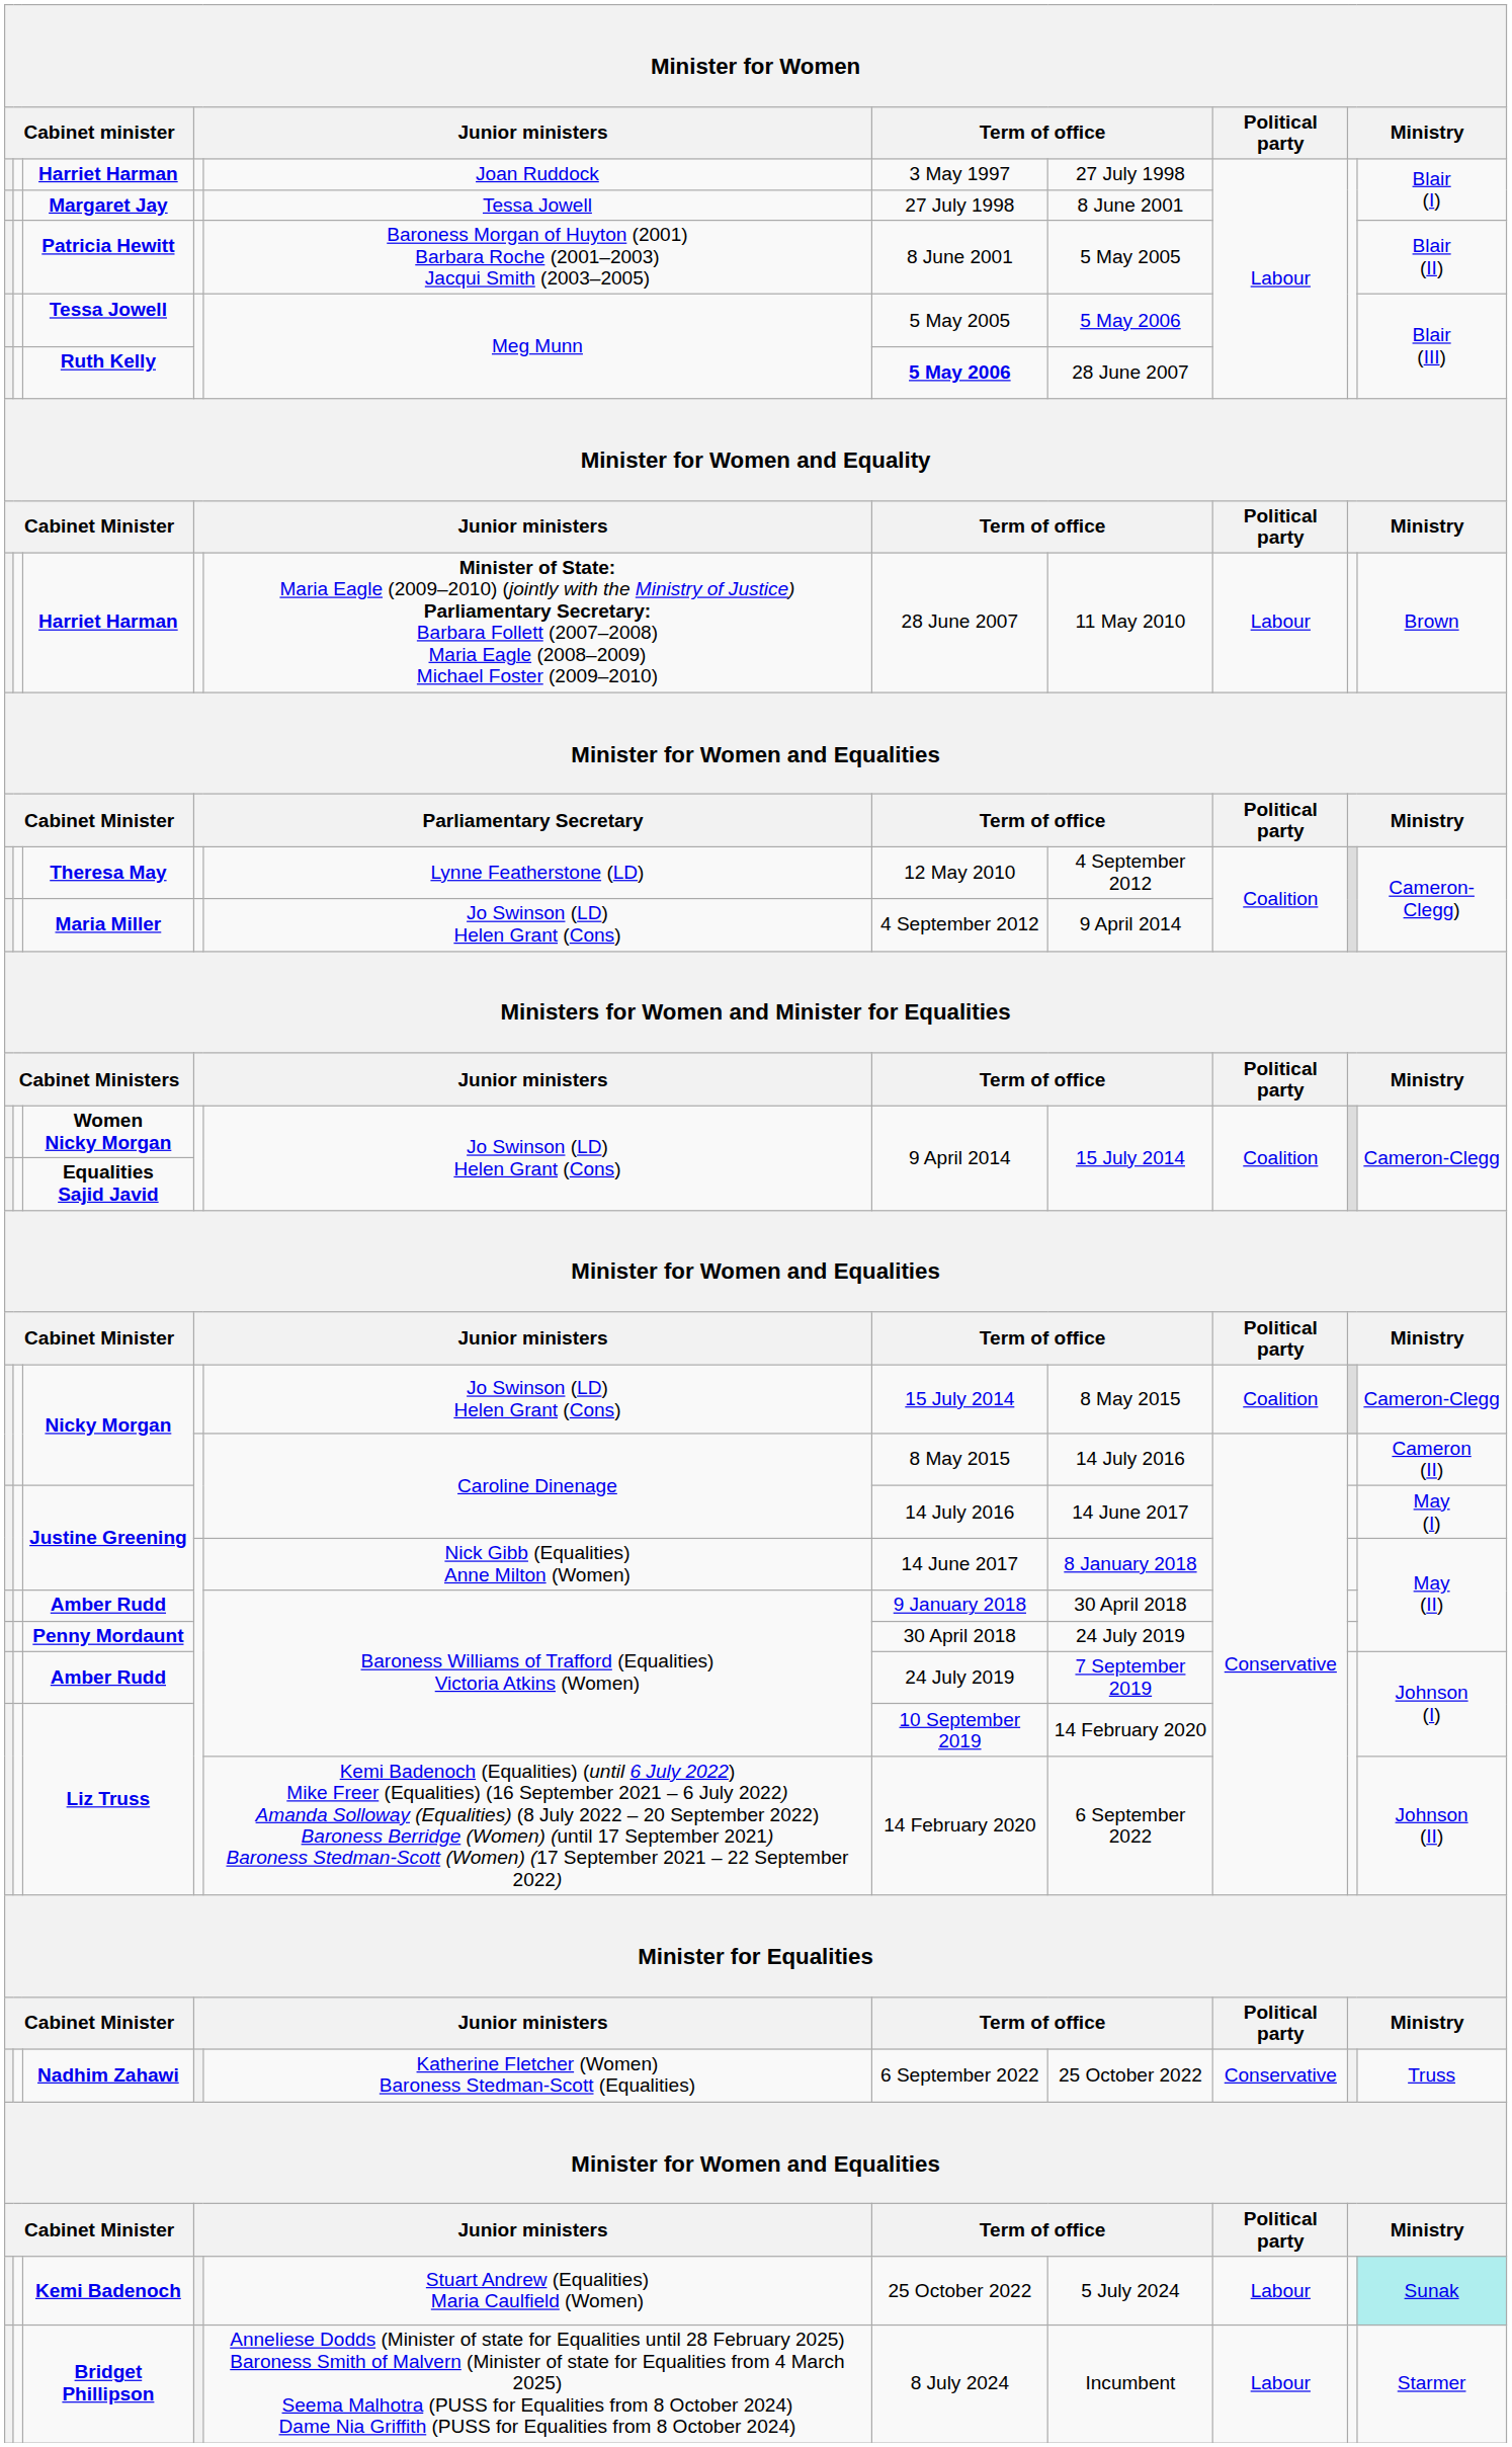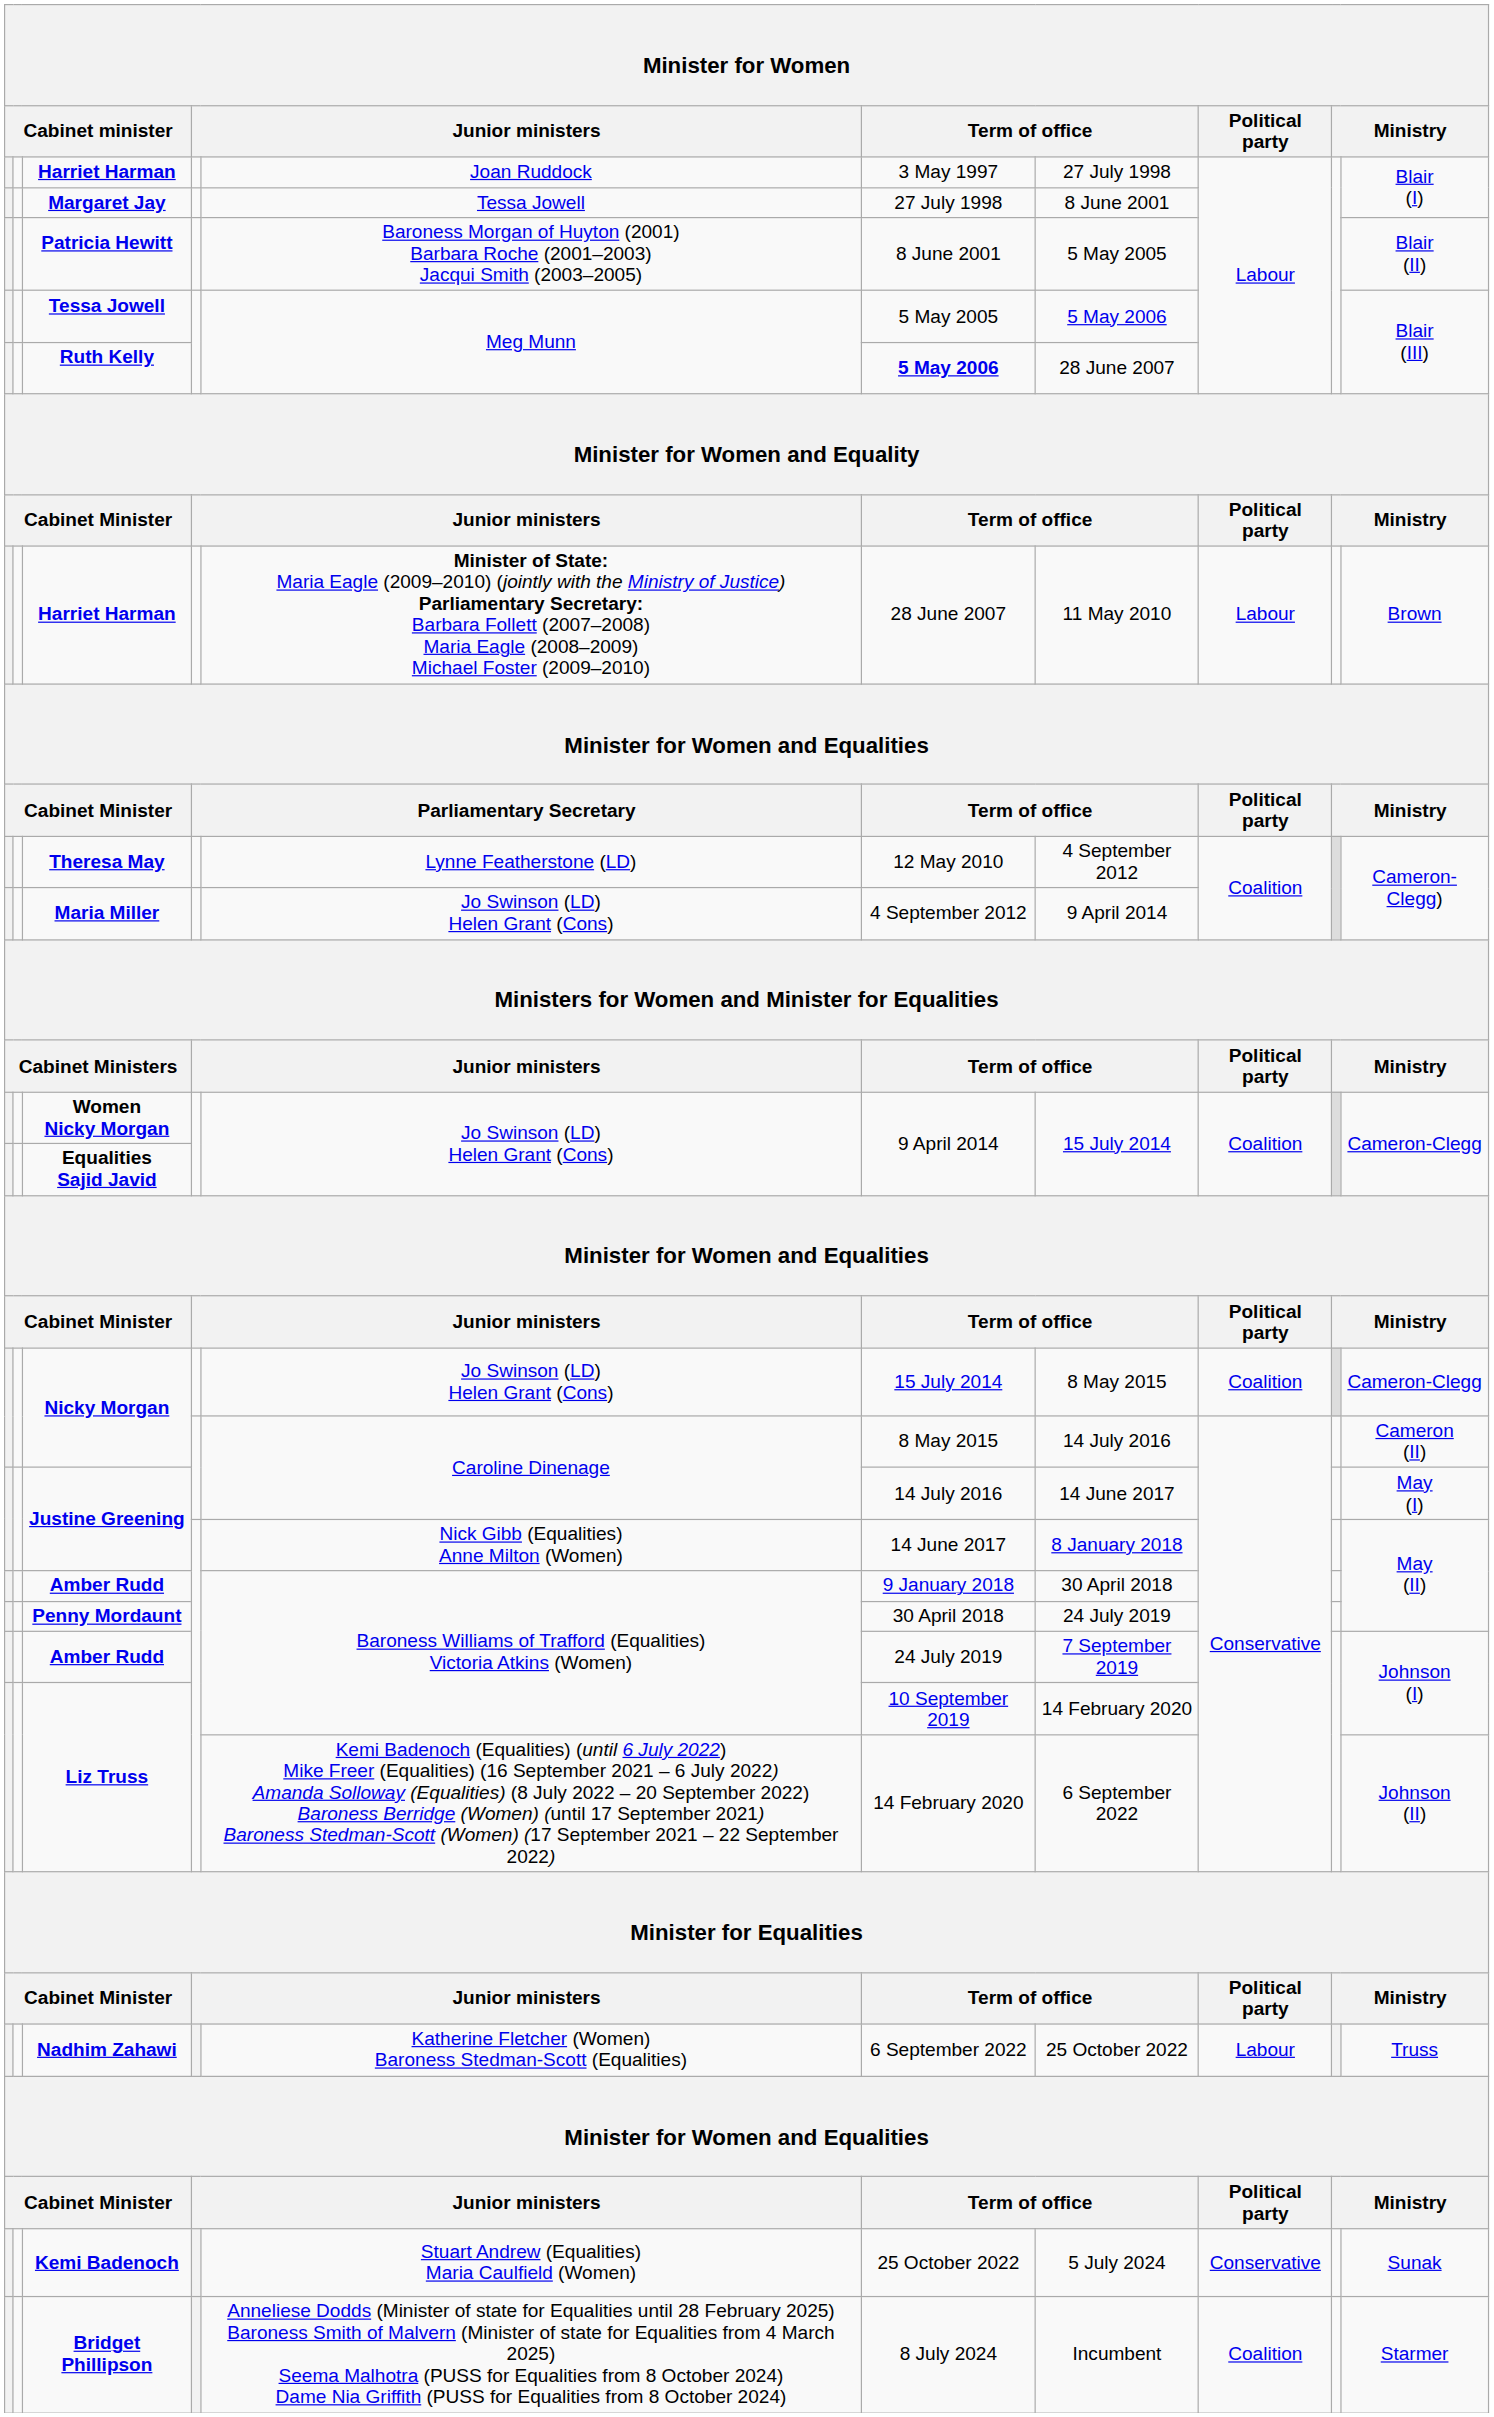Nadhim Zahawi | Political party: Conservative -> Labour
Kemi Badenoch | Political party: Labour -> Conservative
Kemi Badenoch | column 10: paleturquoise background -> no background
Bridget Phillipson | Political party: Labour -> Coalition
